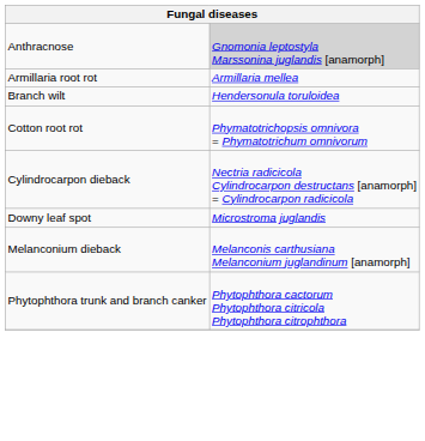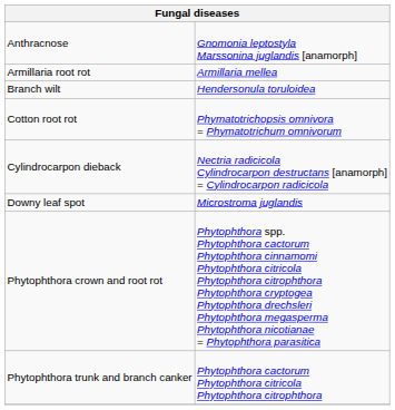Anthracnose | column 2: lightgrey background -> no background
- row: Melanconium dieback | Melanconis carthusiana Melanconium juglandinum [anamorph]
+ row: Phytophthora crown and root rot | Phytophthora spp. Phytophthora cactorum Phytophthora cinnamomi Phytophthora citricola Phytophthora citrophthora Phytophthora cryptogea Phytophthora drechsleri Phytophthora megasperma Phytophthora nicotianae = Phytophthora parasitica
